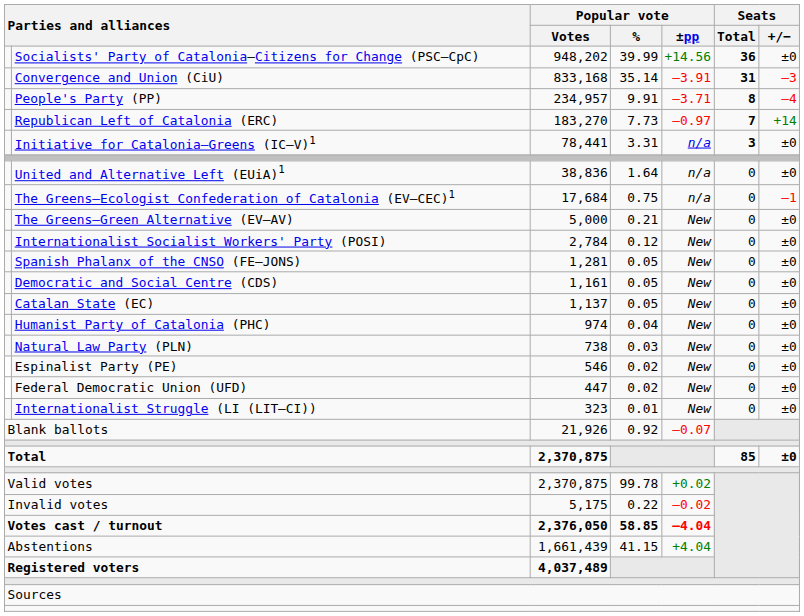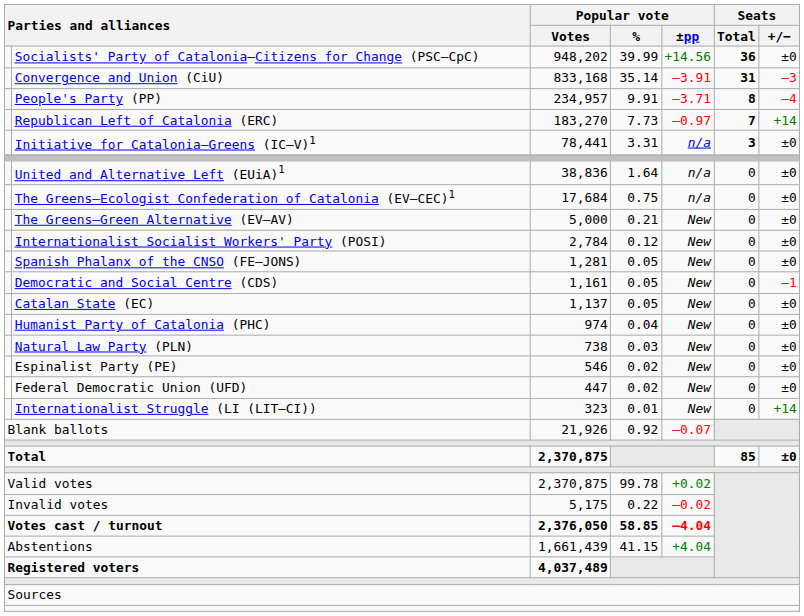The Greens–Ecologist Confederation of Catalonia (EV–CEC)1 | Seats / +/−: –1 -> ±0
Democratic and Social Centre (CDS) | Seats / +/−: ±0 -> –1
Internationalist Struggle (LI (LIT–CI)) | Seats / +/−: ±0 -> +14
